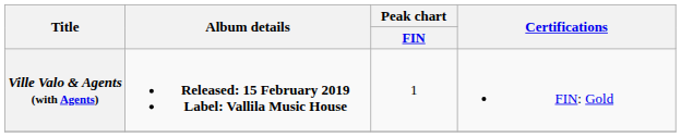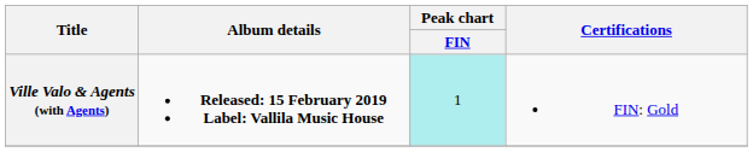Ville Valo & Agents (with Agents) | Peak chart / FIN: no background -> paleturquoise background
